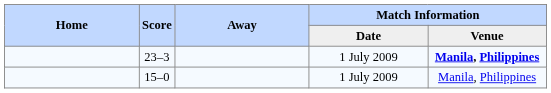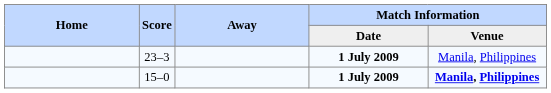23–3 | Match Information / Date: normal -> bold
23–3 | Match Information / Venue: bold -> normal
15–0 | Match Information / Date: normal -> bold
15–0 | Match Information / Venue: normal -> bold
